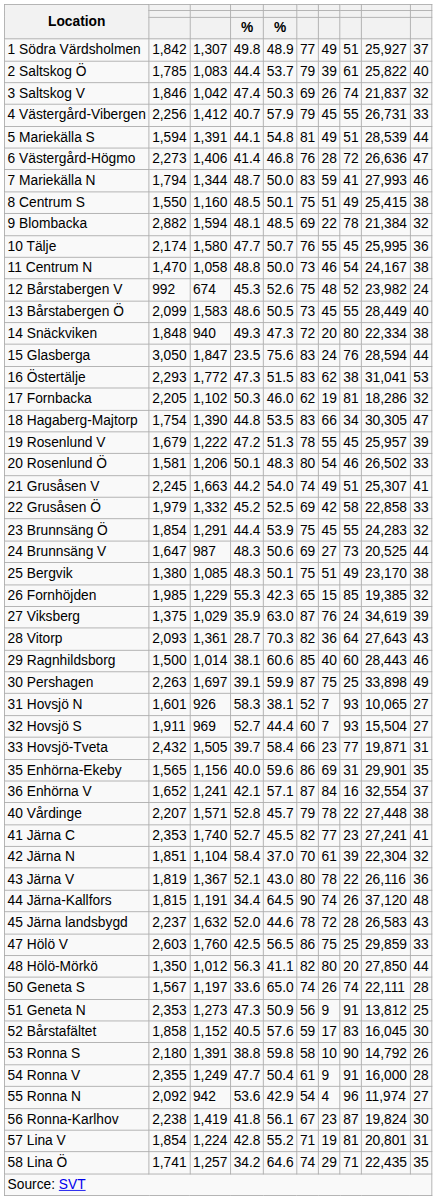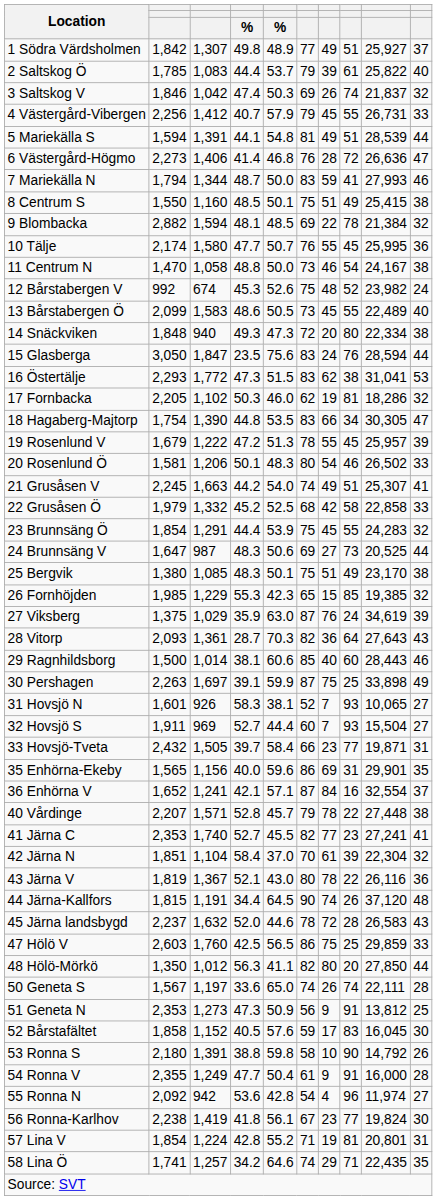13 Bårstabergen Ö | column 9: 28,449 -> 22,489
22 Grusåsen Ö | column 6: 69 -> 68
55 Ronna N | column 5: 42.9 -> 42.8
56 Ronna-Karlhov | column 8: 87 -> 77
